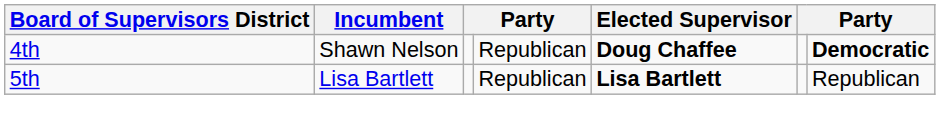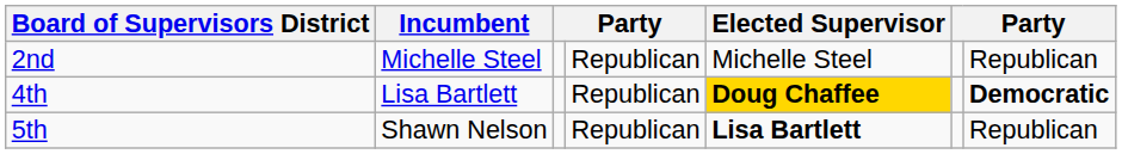+ row: 2nd | Michelle Steel | Republican | Michelle Steel | Republican
4th | Incumbent: Shawn Nelson -> Lisa Bartlett
4th | Elected Supervisor: no background -> gold background
5th | Incumbent: Lisa Bartlett -> Shawn Nelson
